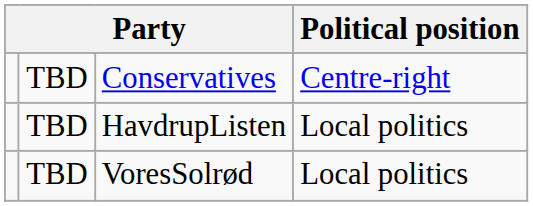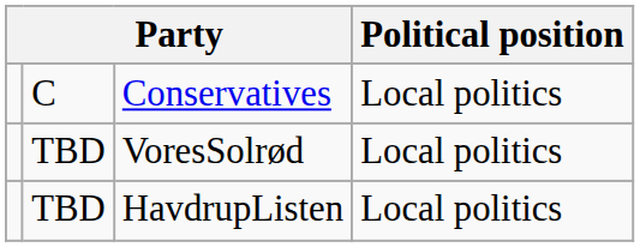Conservatives | column 2: TBD -> C
Conservatives | Political position: Centre-right -> Local politics
rows swapped: HavdrupListen <-> VoresSolrød
